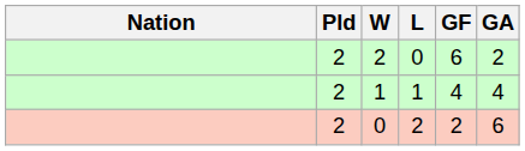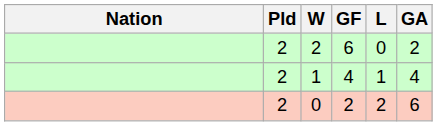columns swapped: L <-> GF
